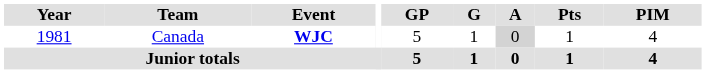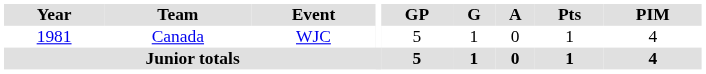Canada | Event: bold -> normal
Canada | A: lightgrey background -> no background
